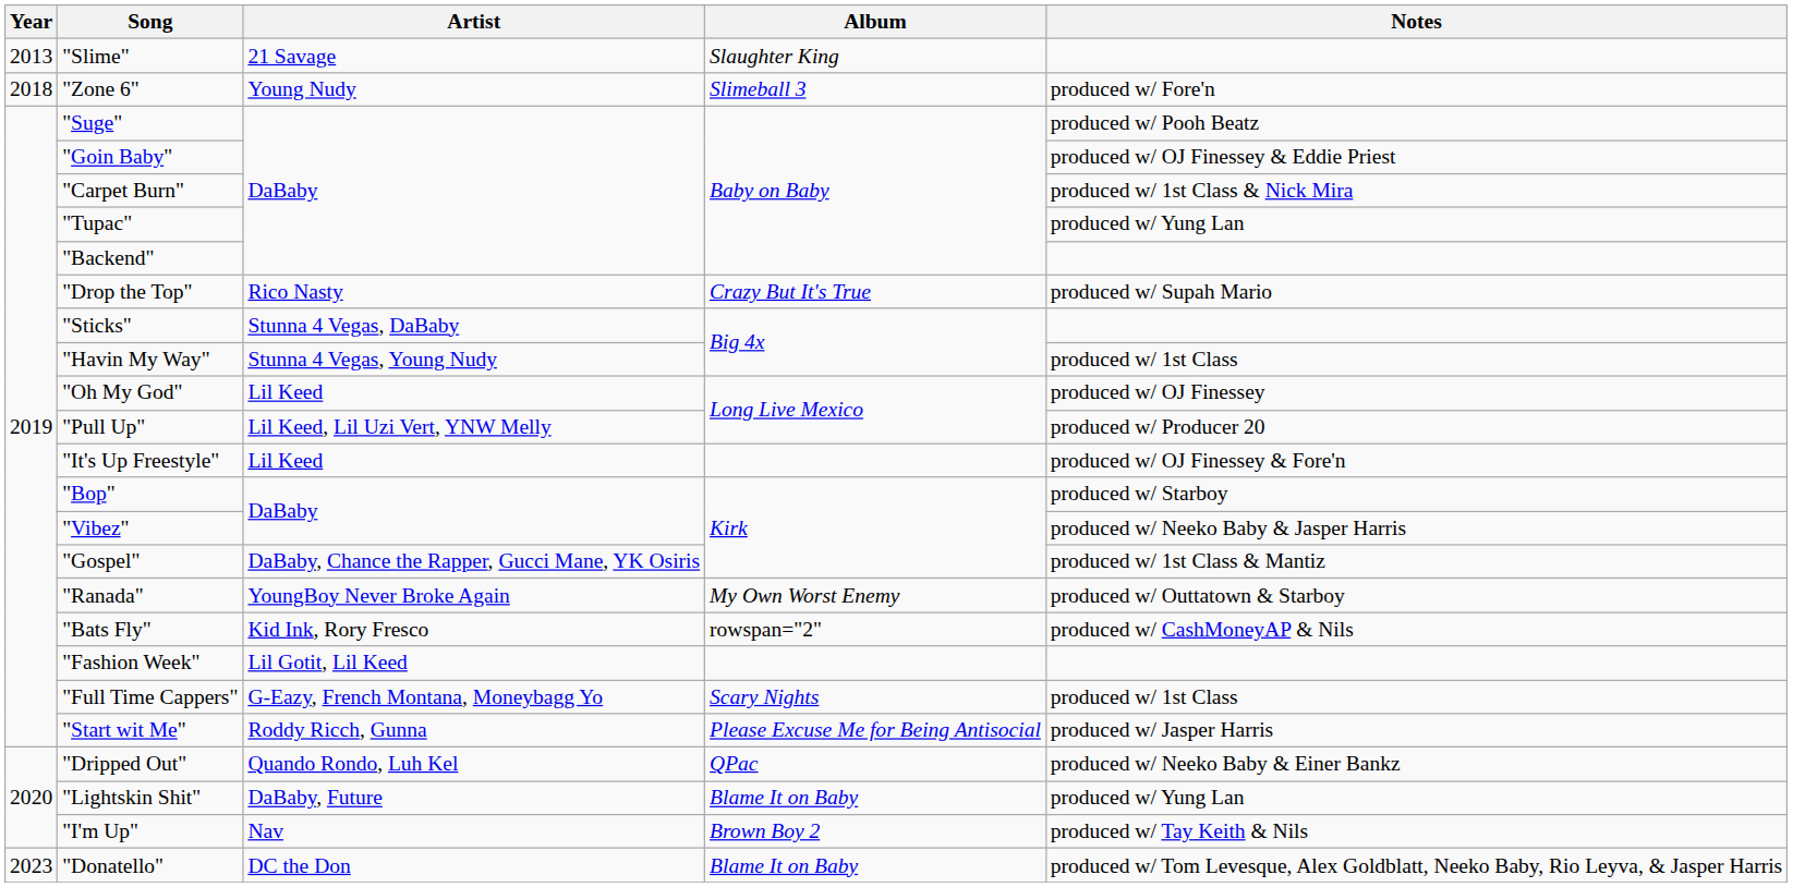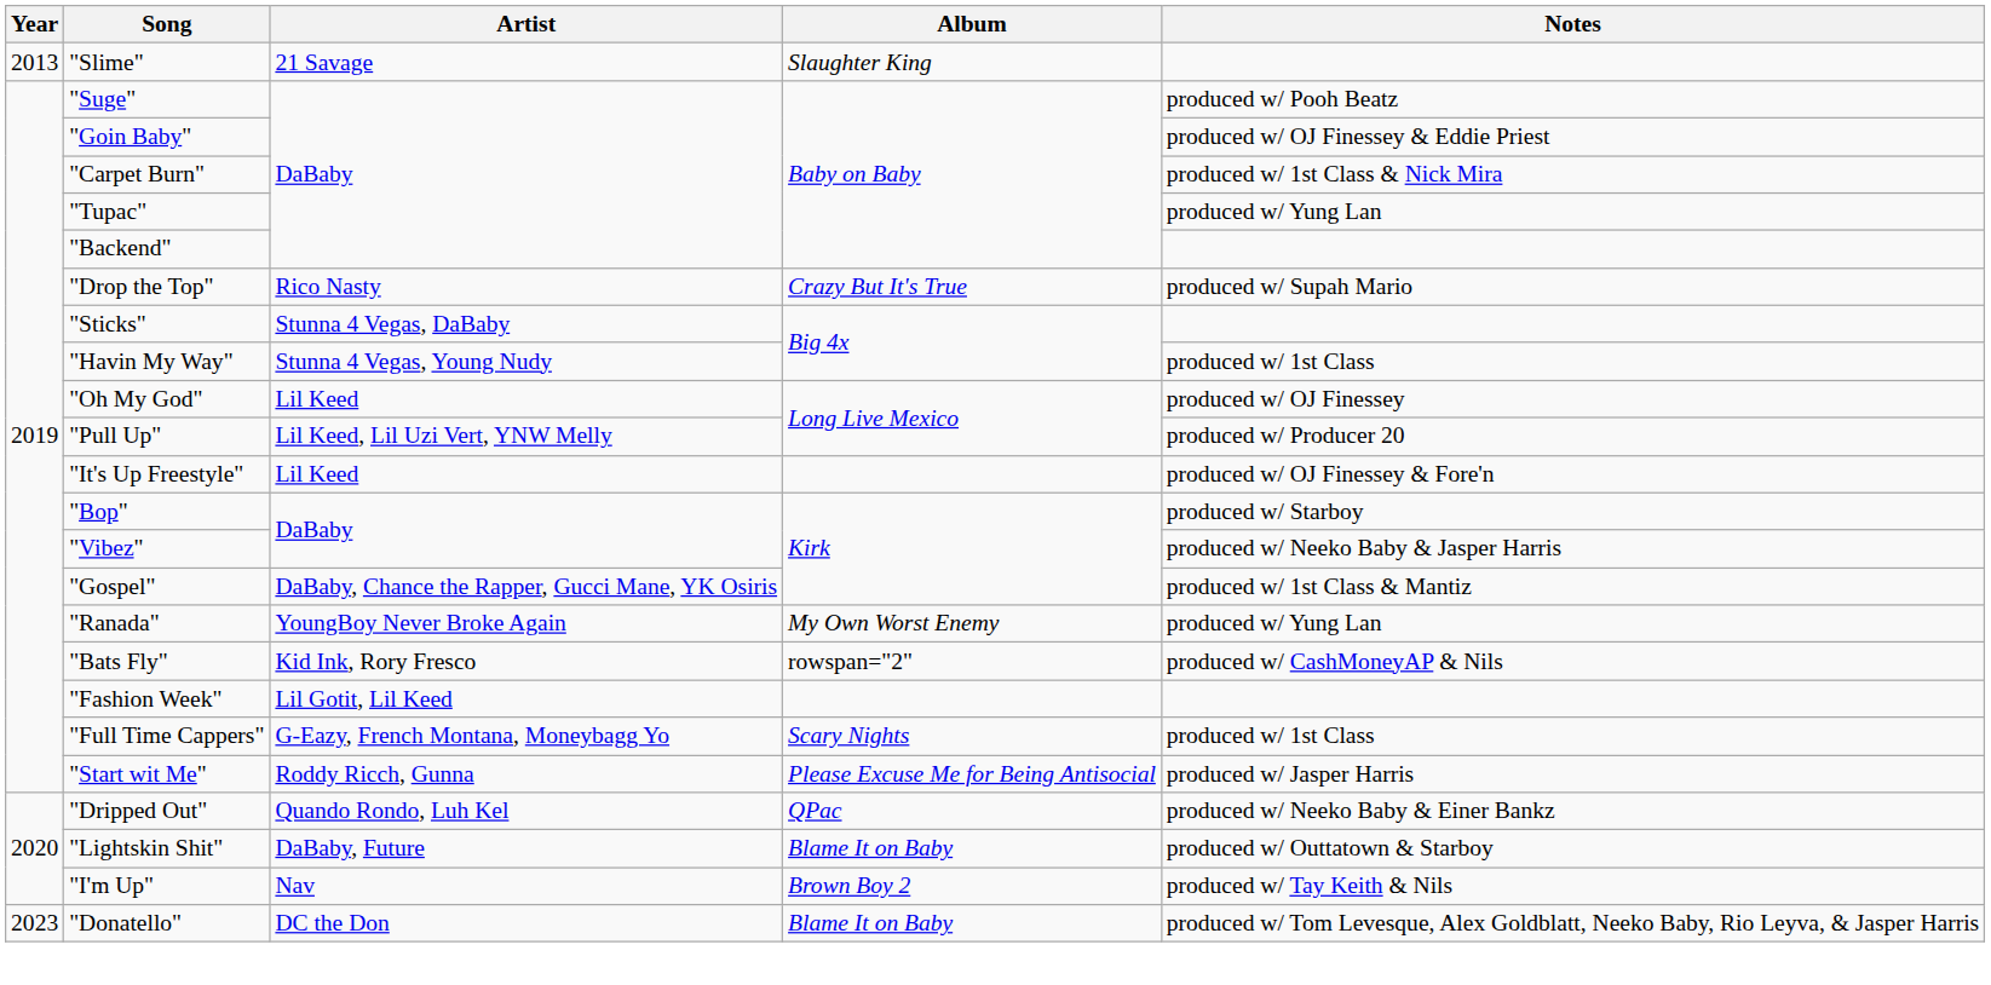- row: 2018 | "Zone 6" | Young Nudy | Slimeball 3 | produced w/ Fore'n
"Ranada" | Notes: produced w/ Outtatown & Starboy -> produced w/ Yung Lan
"Lightskin Shit" | Notes: produced w/ Yung Lan -> produced w/ Outtatown & Starboy
